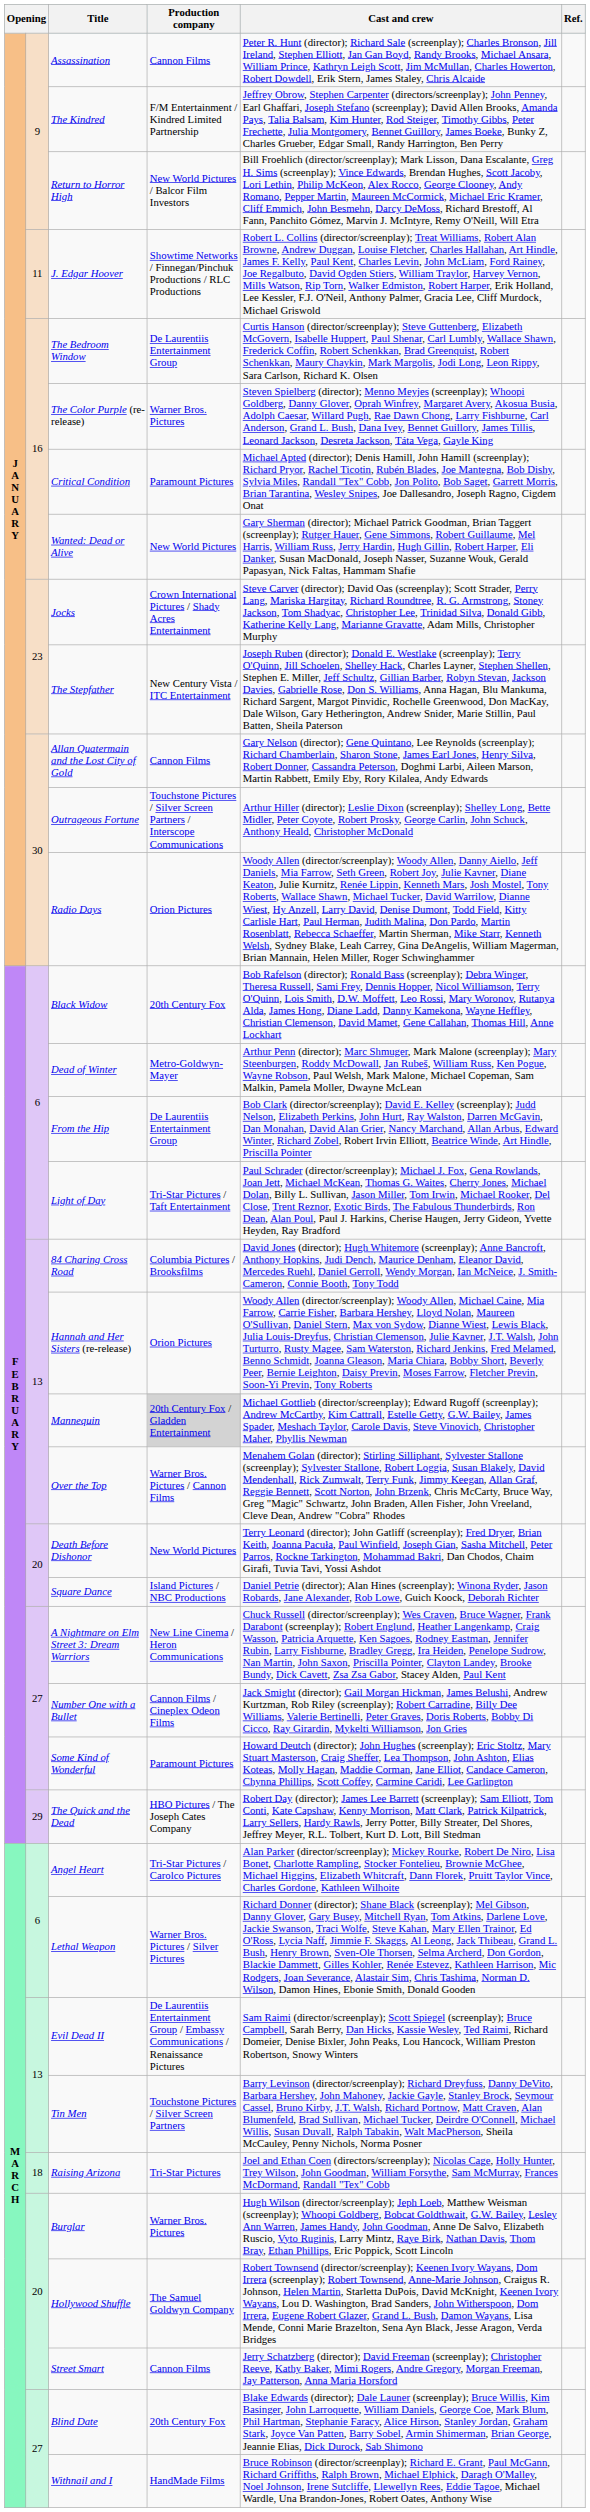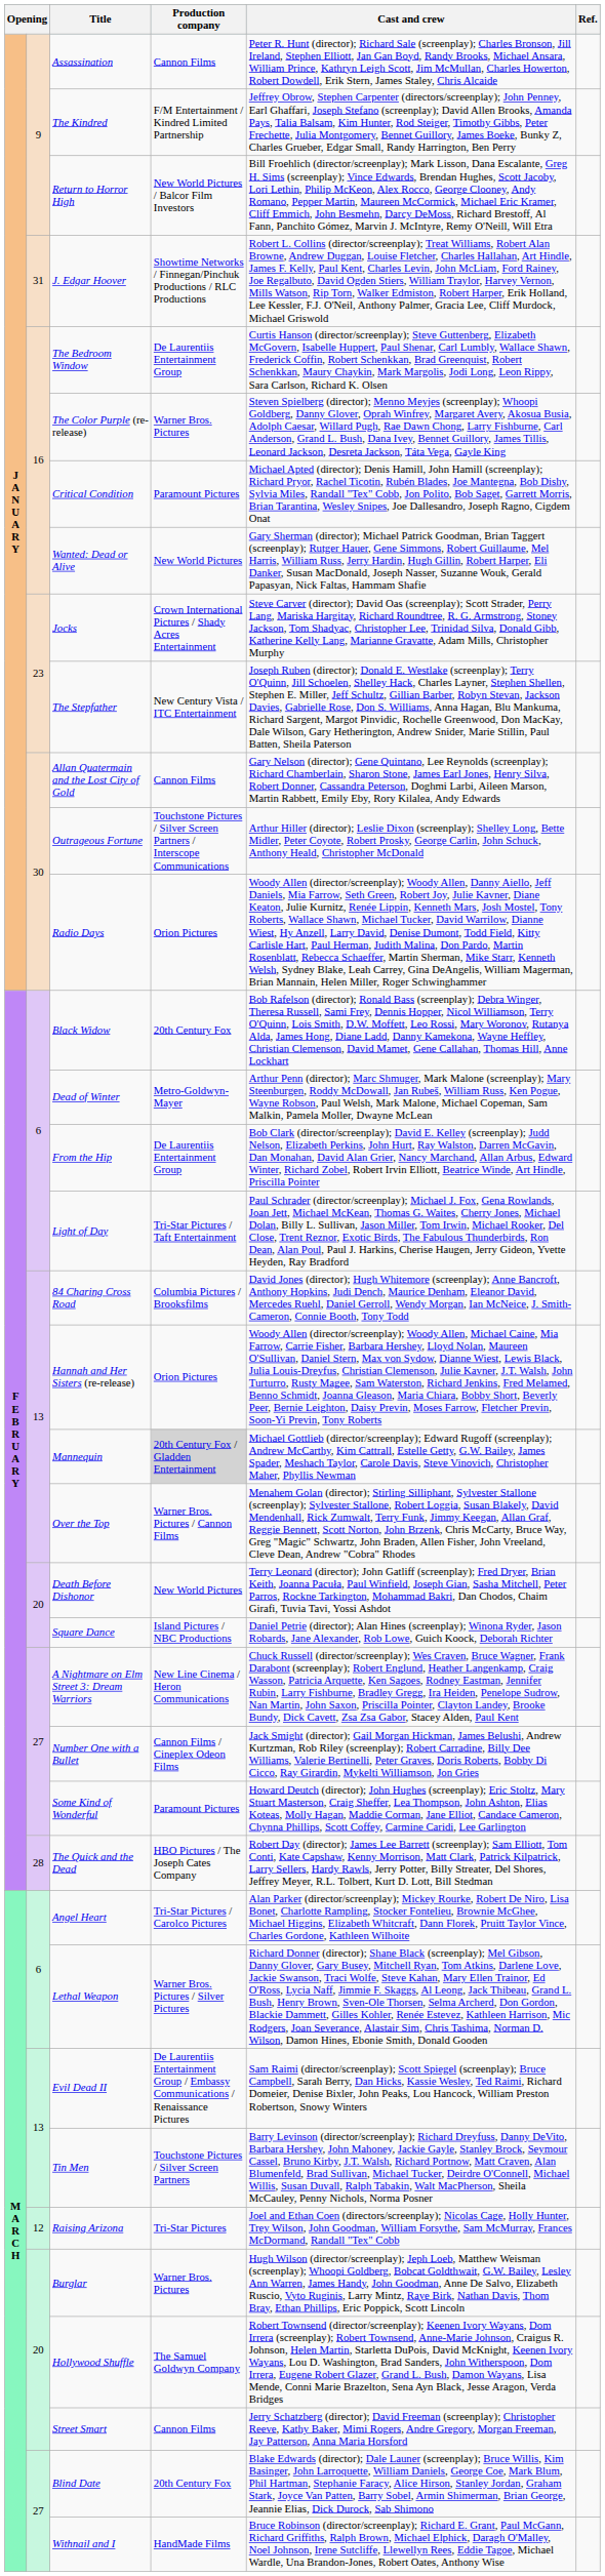J. Edgar Hoover | column 2: 11 -> 31
The Quick and the Dead | column 2: 29 -> 28
Raising Arizona | column 2: 18 -> 12
